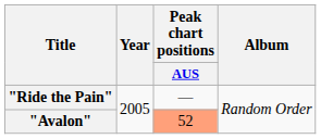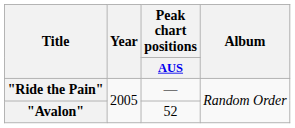"Avalon" | Peak chart positions / AUS: lightsalmon background -> no background
